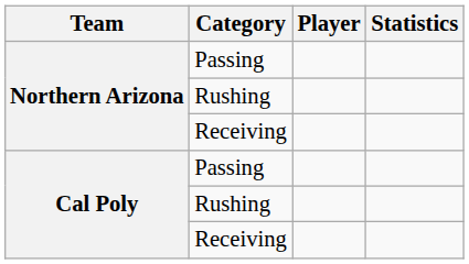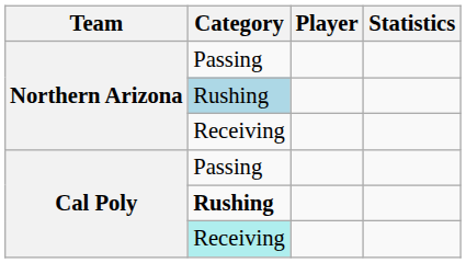Northern Arizona / Rushing | Category: no background -> lightblue background
Cal Poly / Rushing | Category: normal -> bold
Cal Poly / Receiving | Category: no background -> paleturquoise background
